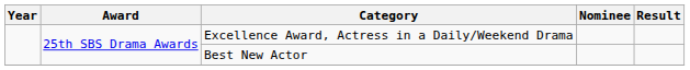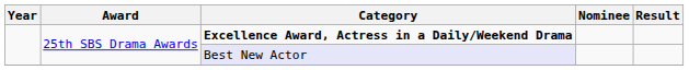Excellence Award, Actress in a Daily/Weekend Drama | Category: normal -> bold
Best New Actor | Category: no background -> lavender background
